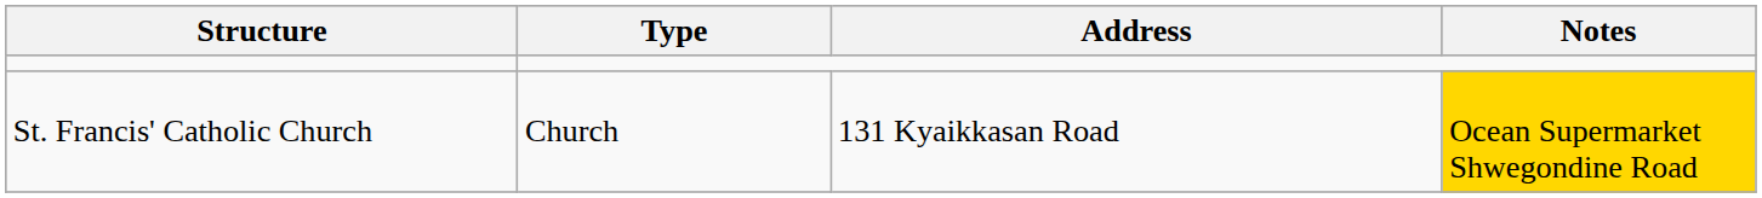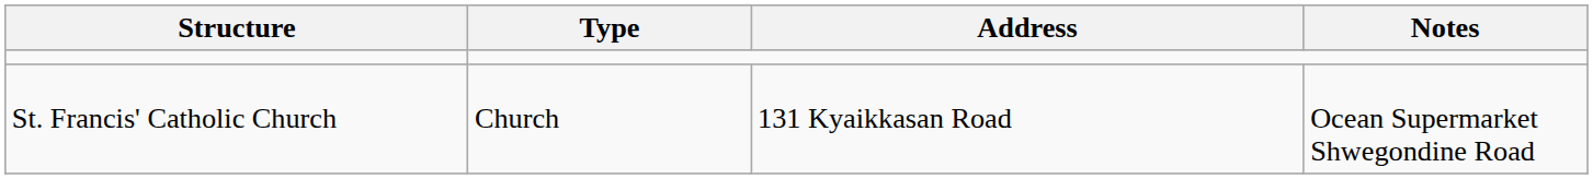St. Francis' Catholic Church | Notes: gold background -> no background
